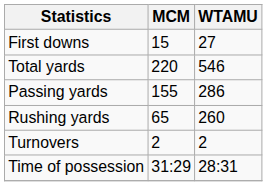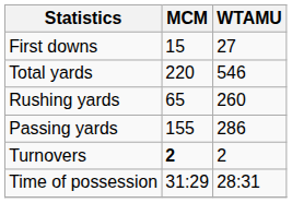rows swapped: Rushing yards <-> Passing yards
Turnovers | MCM: normal -> bold
